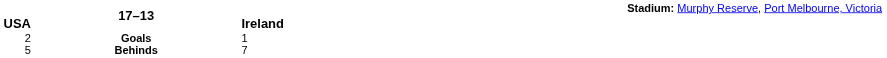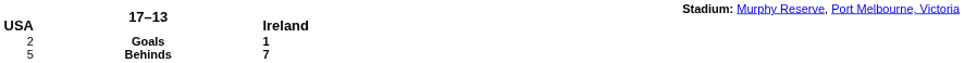2 5 | column 3: normal -> bold
